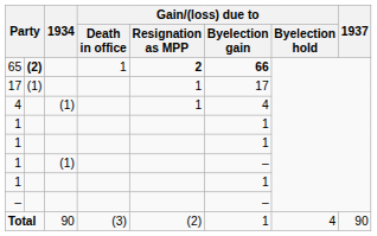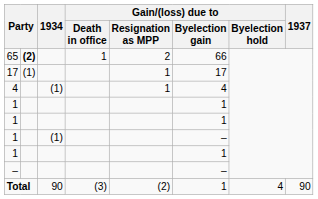65 | Gain/(loss) due to / Resignation as MPP: bold -> normal
65 | Gain/(loss) due to / Byelection gain: bold -> normal
